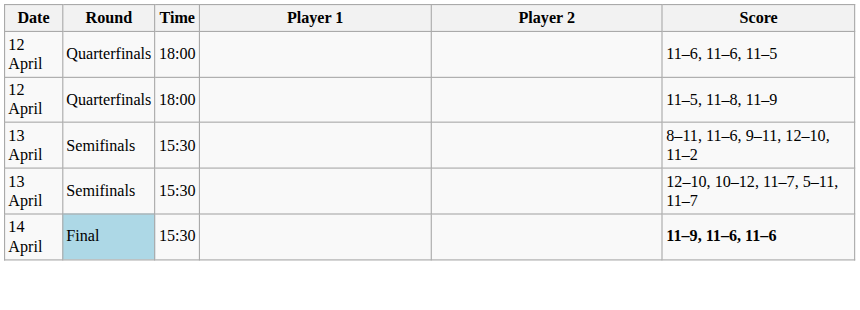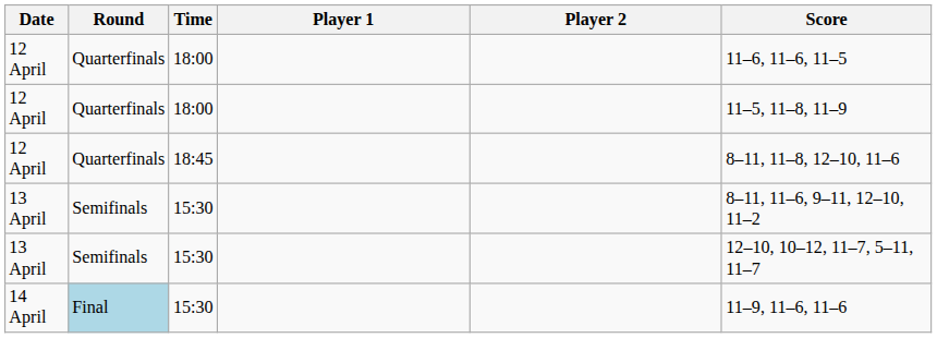+ row: 12 April | Quarterfinals | 18:45 | 8–11, 11–8, 12–10, 11–6
14 April | Score: bold -> normal
